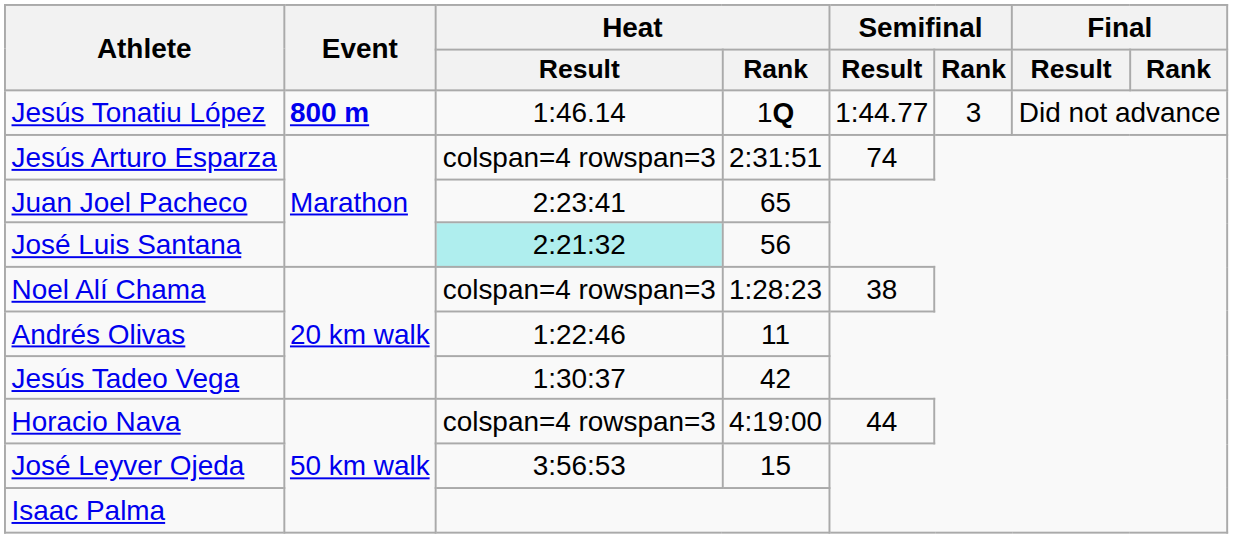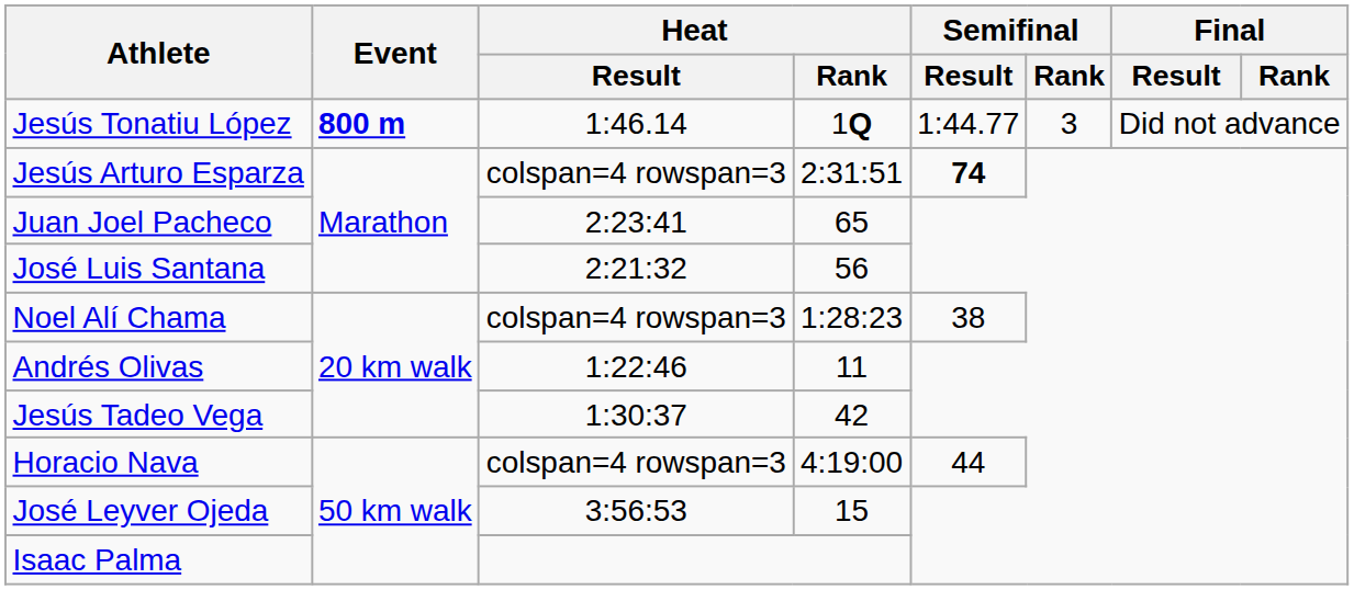Jesús Arturo Esparza | Semifinal / Result: normal -> bold
José Luis Santana | Heat / Result: paleturquoise background -> no background
